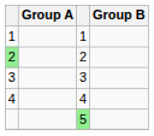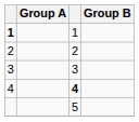row 2 | column 1: normal -> bold
row 3 | column 1: lightgreen background -> no background
row 5 | column 3: normal -> bold
row 6 | column 3: lightgreen background -> no background
